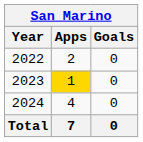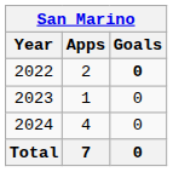2022 | Goals: normal -> bold
2023 | Apps: gold background -> no background
